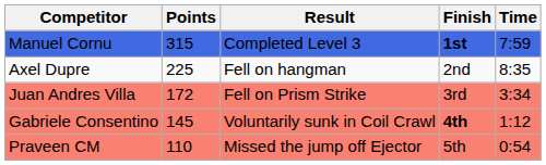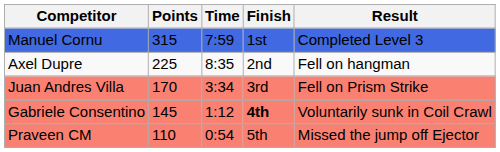columns swapped: Time <-> Result
Manuel Cornu | Finish: bold -> normal
Juan Andres Villa | Points: 172 -> 170
